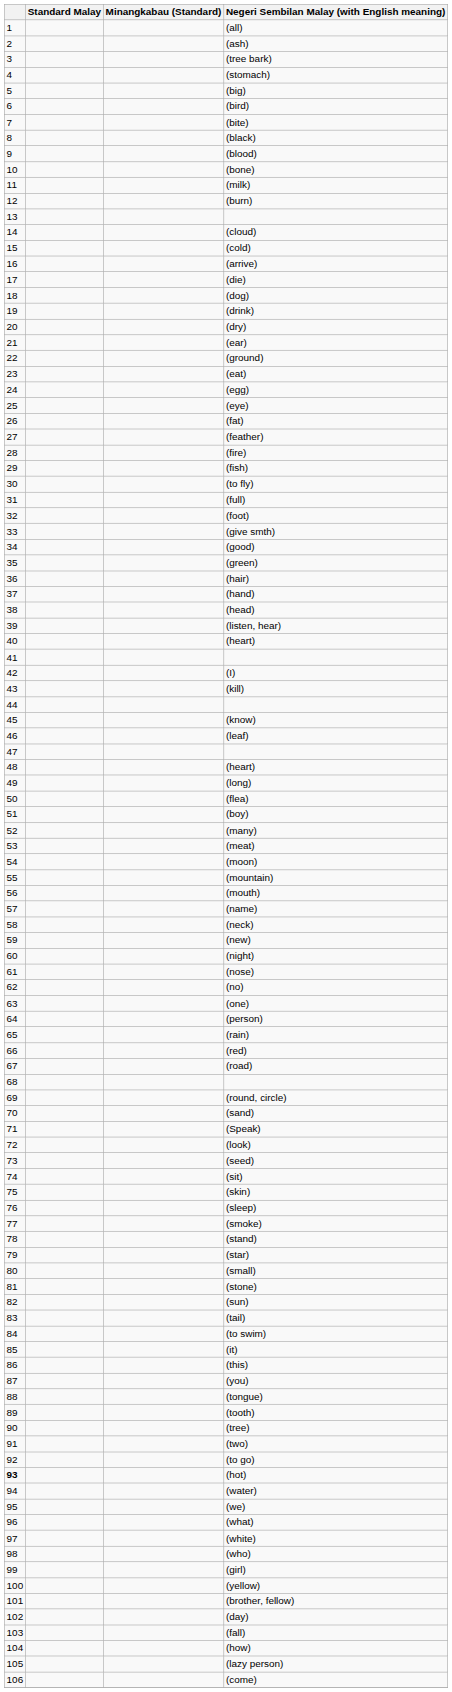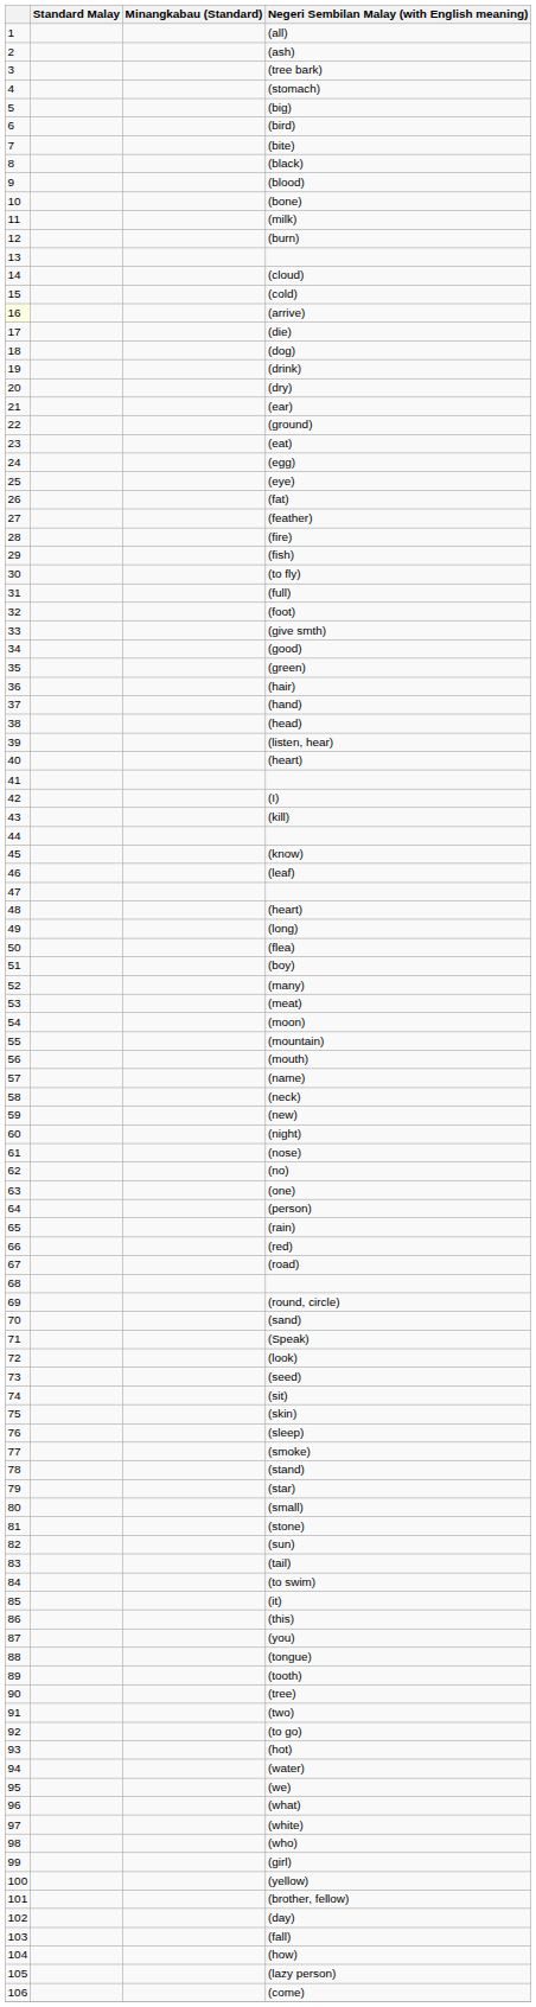(arrive) | column 1: no background -> lightyellow background
(hot) | column 1: bold -> normal
